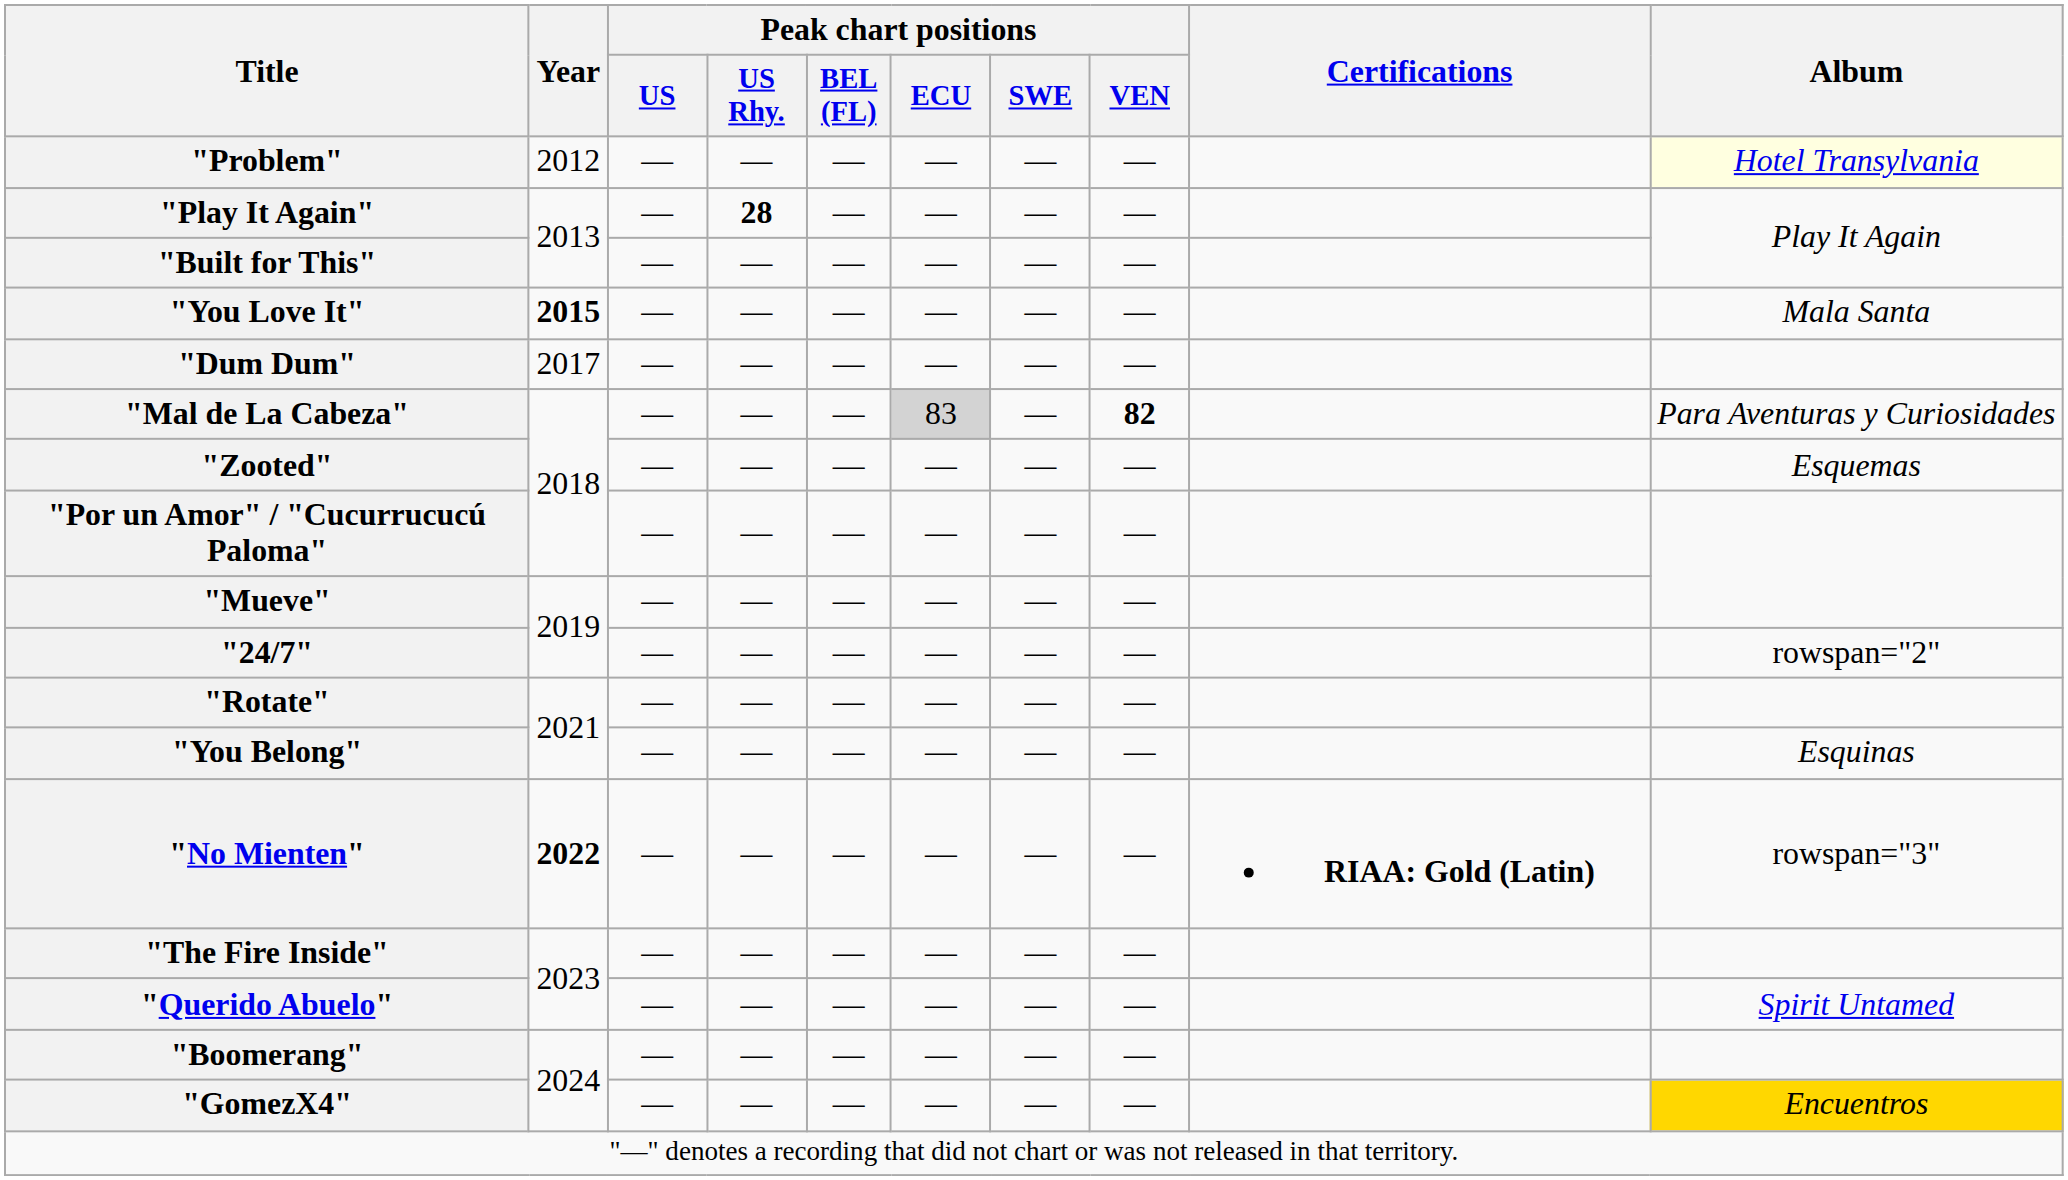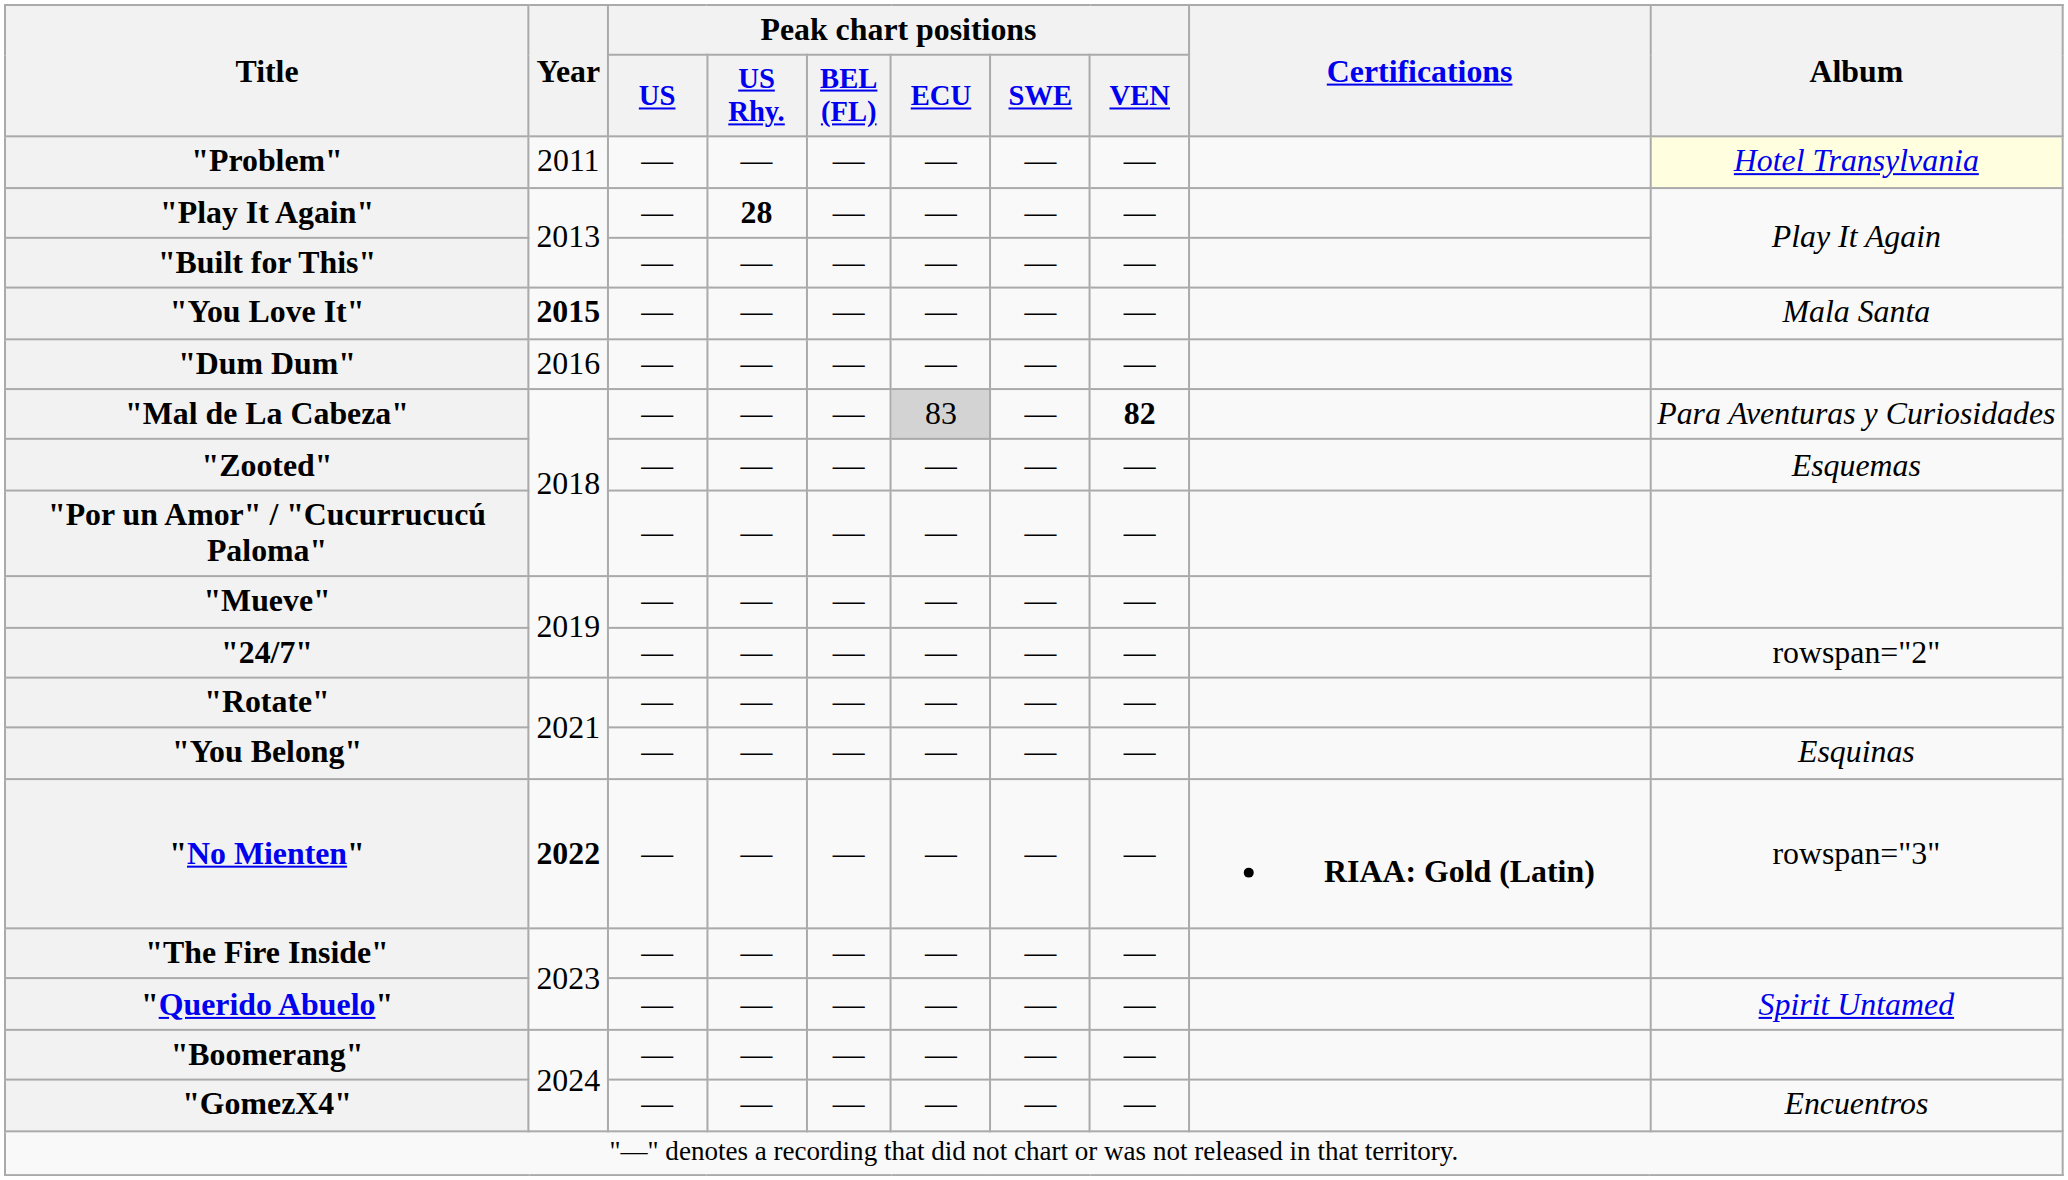"Problem" | Year: 2012 -> 2011
"Dum Dum" | Year: 2017 -> 2016
"GomezX4" | Album: gold background -> no background
